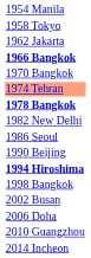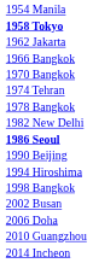1958 Tokyo | column 1: normal -> bold
1966 Bangkok | column 1: bold -> normal
1974 Tehran | column 1: lightsalmon background -> no background
1978 Bangkok | column 1: bold -> normal
1986 Seoul | column 1: normal -> bold
1994 Hiroshima | column 1: bold -> normal
